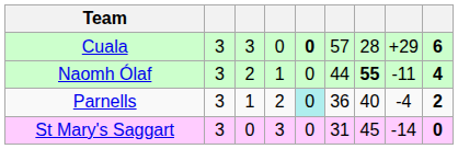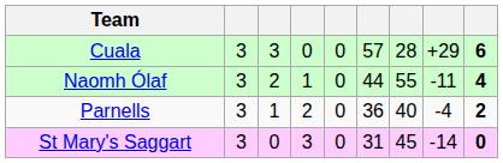Cuala | column 5: bold -> normal
Naomh Ólaf | column 7: bold -> normal
Parnells | column 5: paleturquoise background -> no background
